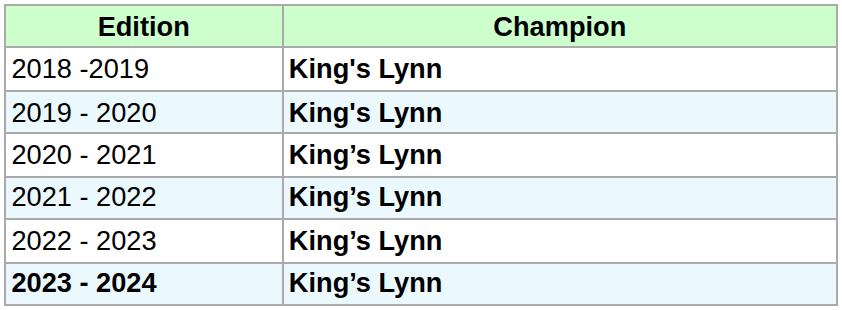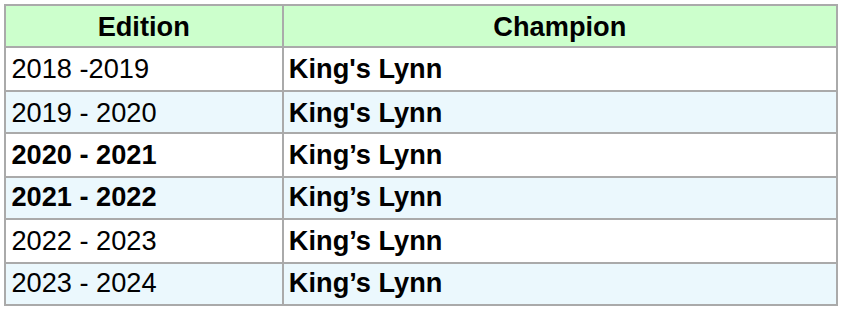2020 - 2021 | Edition: normal -> bold
2021 - 2022 | Edition: normal -> bold
2023 - 2024 | Edition: bold -> normal
